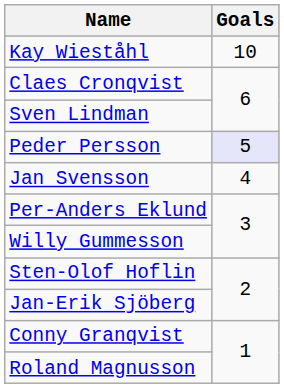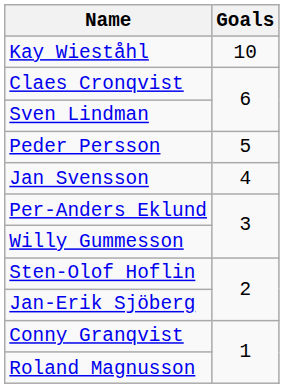Peder Persson | Goals: lavender background -> no background
